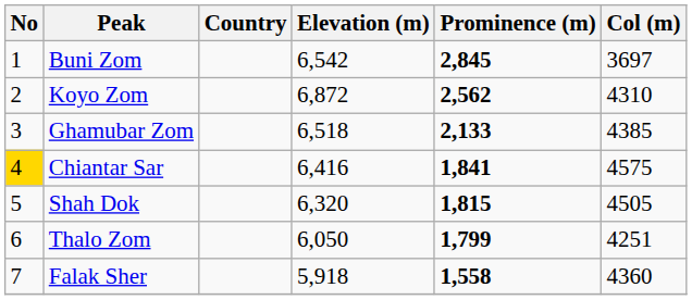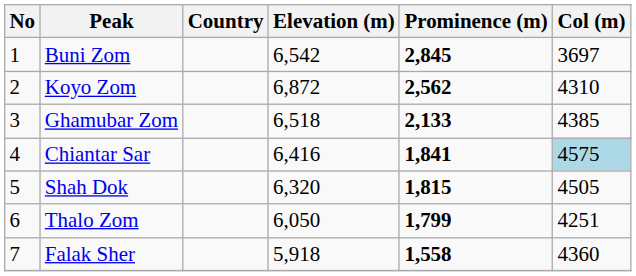Chiantar Sar | No: gold background -> no background
Chiantar Sar | Col (m): no background -> lightblue background
